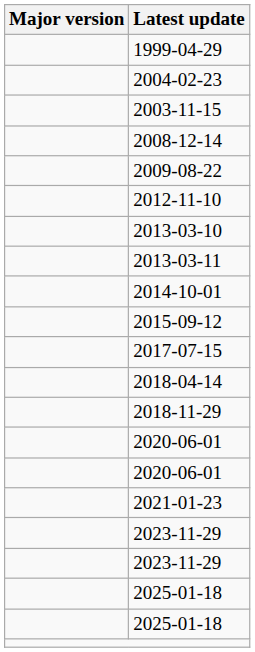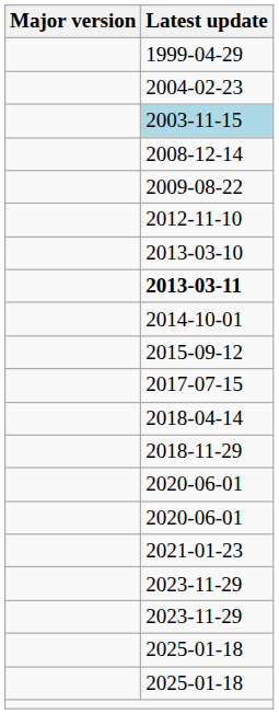2003-11-15 | Latest update: no background -> lightblue background
2013-03-11 | Latest update: normal -> bold
